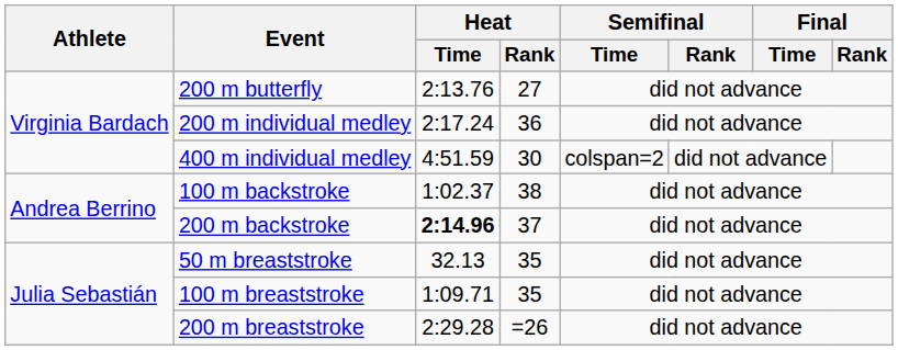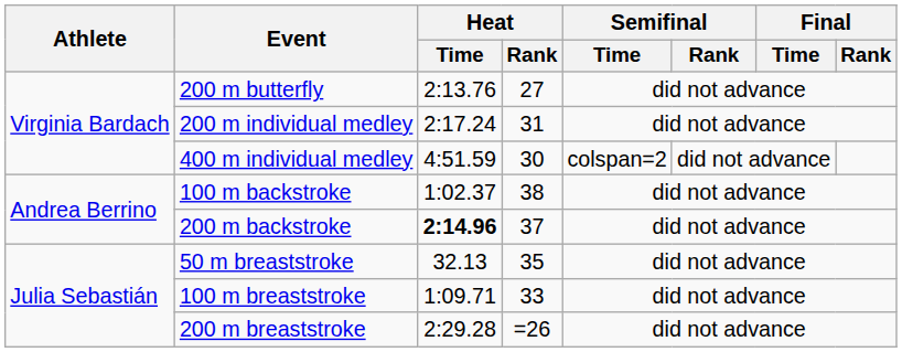200 m individual medley | Heat / Rank: 36 -> 31
100 m breaststroke | Heat / Rank: 35 -> 33
